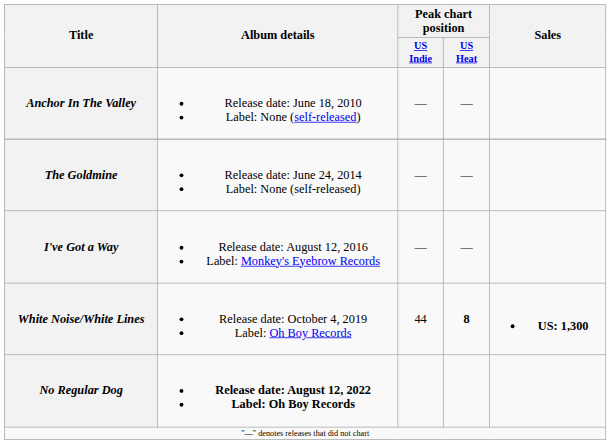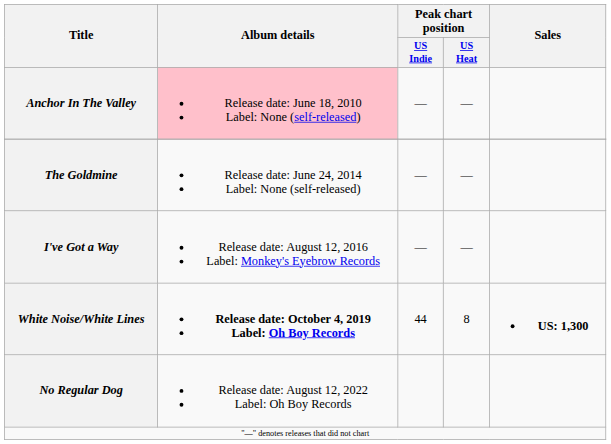Anchor In The Valley | Album details: no background -> pink background
White Noise/White Lines | Album details: normal -> bold
White Noise/White Lines | Peak chart position / US Heat: bold -> normal
No Regular Dog | Album details: bold -> normal
